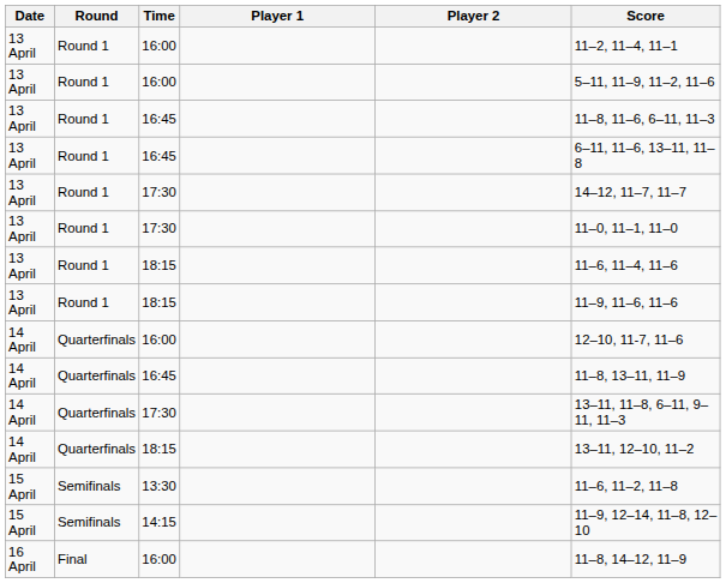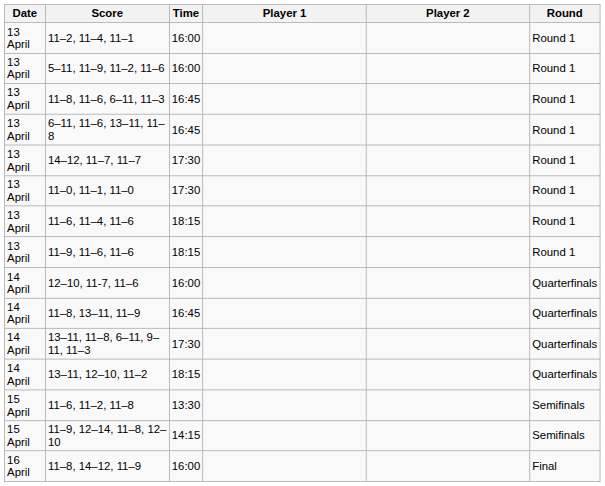columns swapped: Round <-> Score
